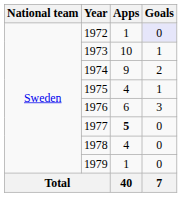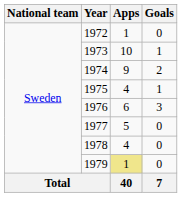1972 | Goals: lavender background -> no background
1977 | Apps: bold -> normal
1979 | Apps: no background -> khaki background
